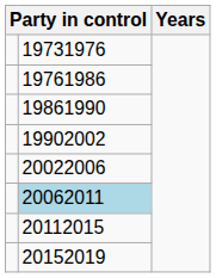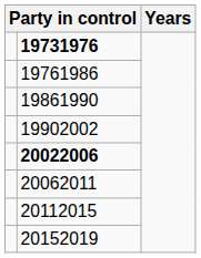19731976 | column 2: normal -> bold
20022006 | column 2: normal -> bold
20062011 | column 2: lightblue background -> no background
